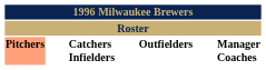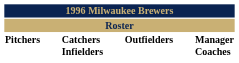Pitchers | column 1: lightsalmon background -> no background
